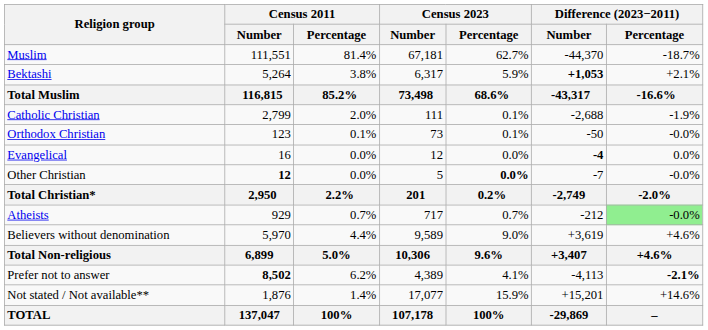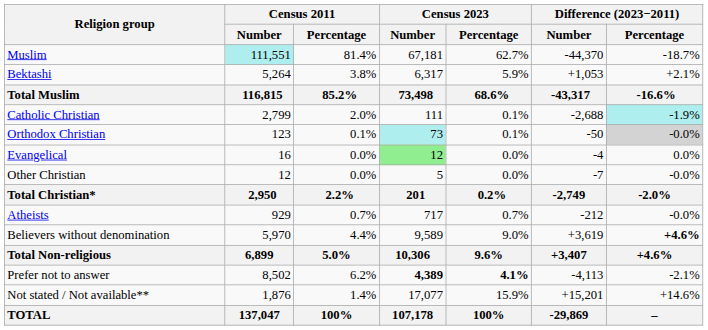Muslim | Census 2011 / Number: no background -> paleturquoise background
Bektashi | Difference (2023−2011) / Number: bold -> normal
Catholic Christian | Difference (2023−2011) / Percentage: no background -> paleturquoise background
Orthodox Christian | Census 2023 / Number: no background -> paleturquoise background
Orthodox Christian | Difference (2023−2011) / Percentage: no background -> lightgrey background
Evangelical | Census 2023 / Number: no background -> lightgreen background
Evangelical | Difference (2023−2011) / Number: bold -> normal
Other Christian | Census 2011 / Number: bold -> normal
Other Christian | Census 2023 / Percentage: bold -> normal
Atheists | Difference (2023−2011) / Percentage: lightgreen background -> no background
Believers without denomination | Difference (2023−2011) / Percentage: normal -> bold
Prefer not to answer | Census 2011 / Number: bold -> normal
Prefer not to answer | Census 2023 / Number: normal -> bold
Prefer not to answer | Census 2023 / Percentage: normal -> bold
Prefer not to answer | Difference (2023−2011) / Percentage: bold -> normal
